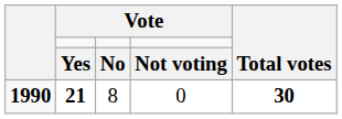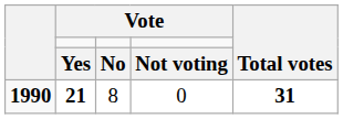1990 | Total votes: 30 -> 31
